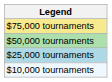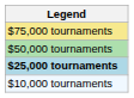row 4 | column 1: normal -> bold
